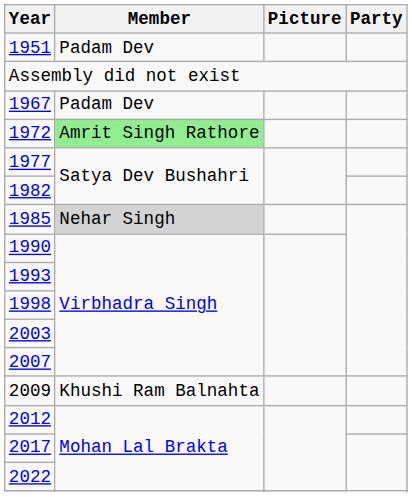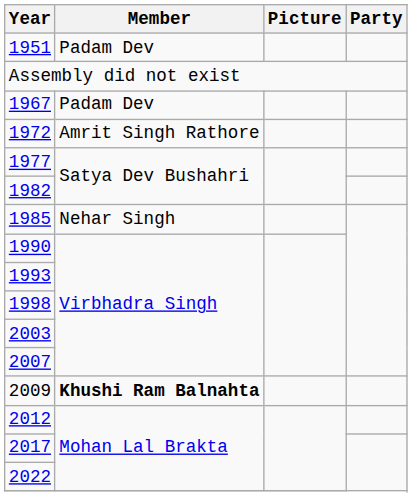1972 | Member: lightgreen background -> no background
1985 | Member: lightgrey background -> no background
2009 | Member: normal -> bold
